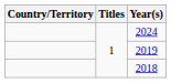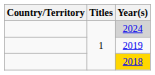2024 | Year(s): no background -> lightgrey background
2018 | Year(s): no background -> gold background
